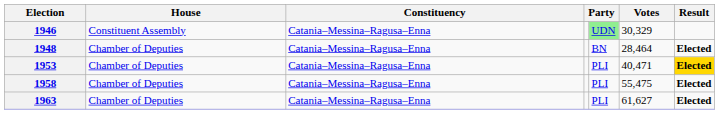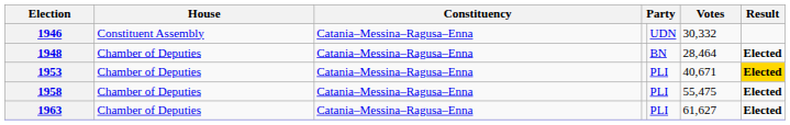1946 | column 5: lightgreen background -> no background
1946 | Votes: 30,329 -> 30,332
1953 | Votes: 40,471 -> 40,671
